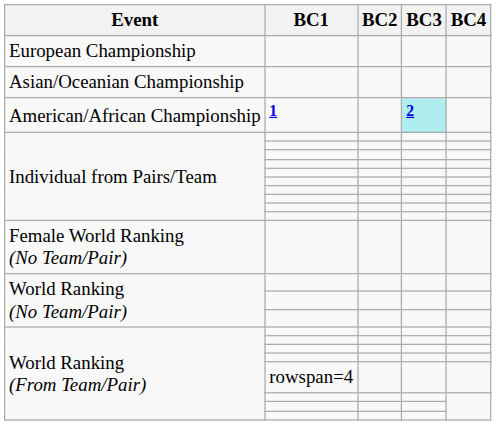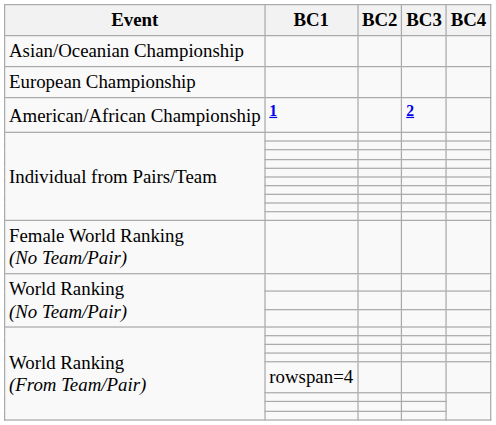rows swapped: European Championship <-> Asian/Oceanian Championship
American/African Championship | BC3: paleturquoise background -> no background
